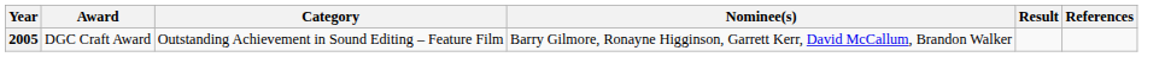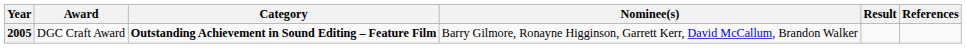2005 | Category: normal -> bold
